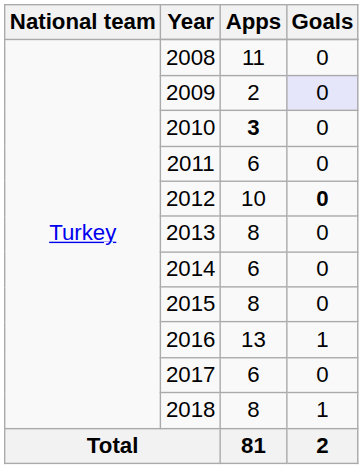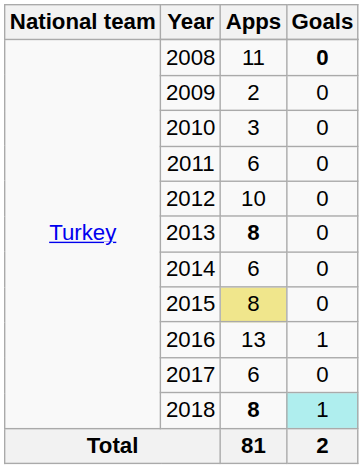2008 | Goals: normal -> bold
2009 | Goals: lavender background -> no background
2010 | Apps: bold -> normal
2012 | Goals: bold -> normal
2013 | Apps: normal -> bold
2015 | Apps: no background -> khaki background
2018 | Apps: normal -> bold
2018 | Goals: no background -> paleturquoise background
